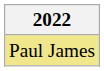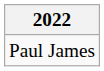row 2 | column 1: khaki background -> no background
